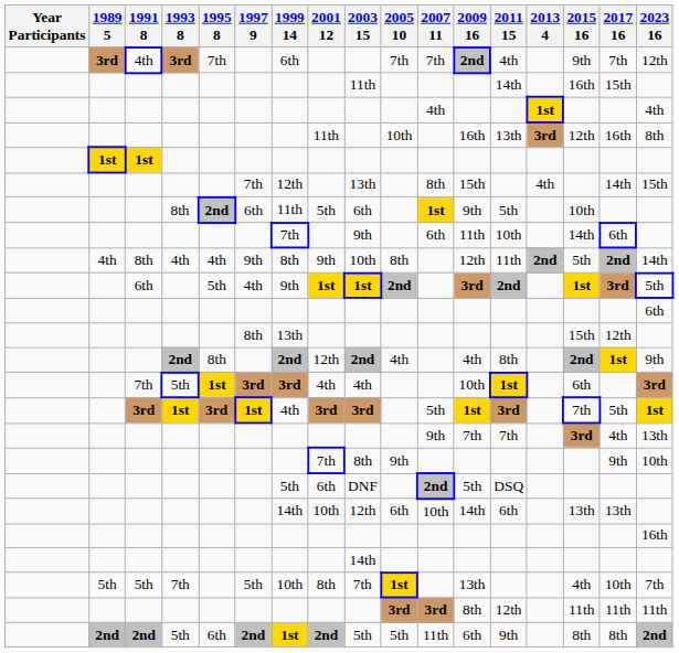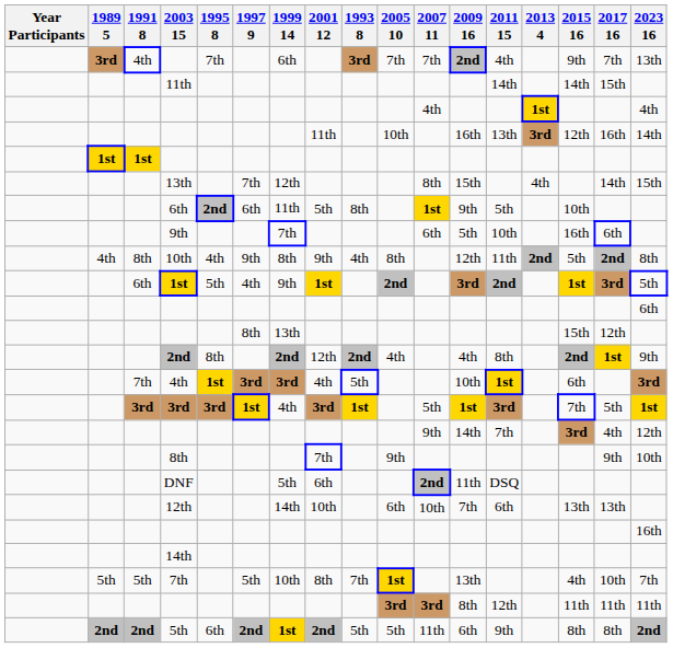columns swapped: 1993 8 <-> 2003 15
row 2 | 2023 16: 12th -> 13th
row 3 | 2015 16: 16th -> 14th
row 5 | 2023 16: 8th -> 14th
row 9 | 2009 16: 11th -> 5th
row 9 | 2015 16: 14th -> 16th
row 10 | 2023 16: 14th -> 8th
row 17 | 2009 16: 7th -> 14th
row 17 | 2023 16: 13th -> 12th
row 19 | 2009 16: 5th -> 11th
row 20 | 2009 16: 14th -> 7th
